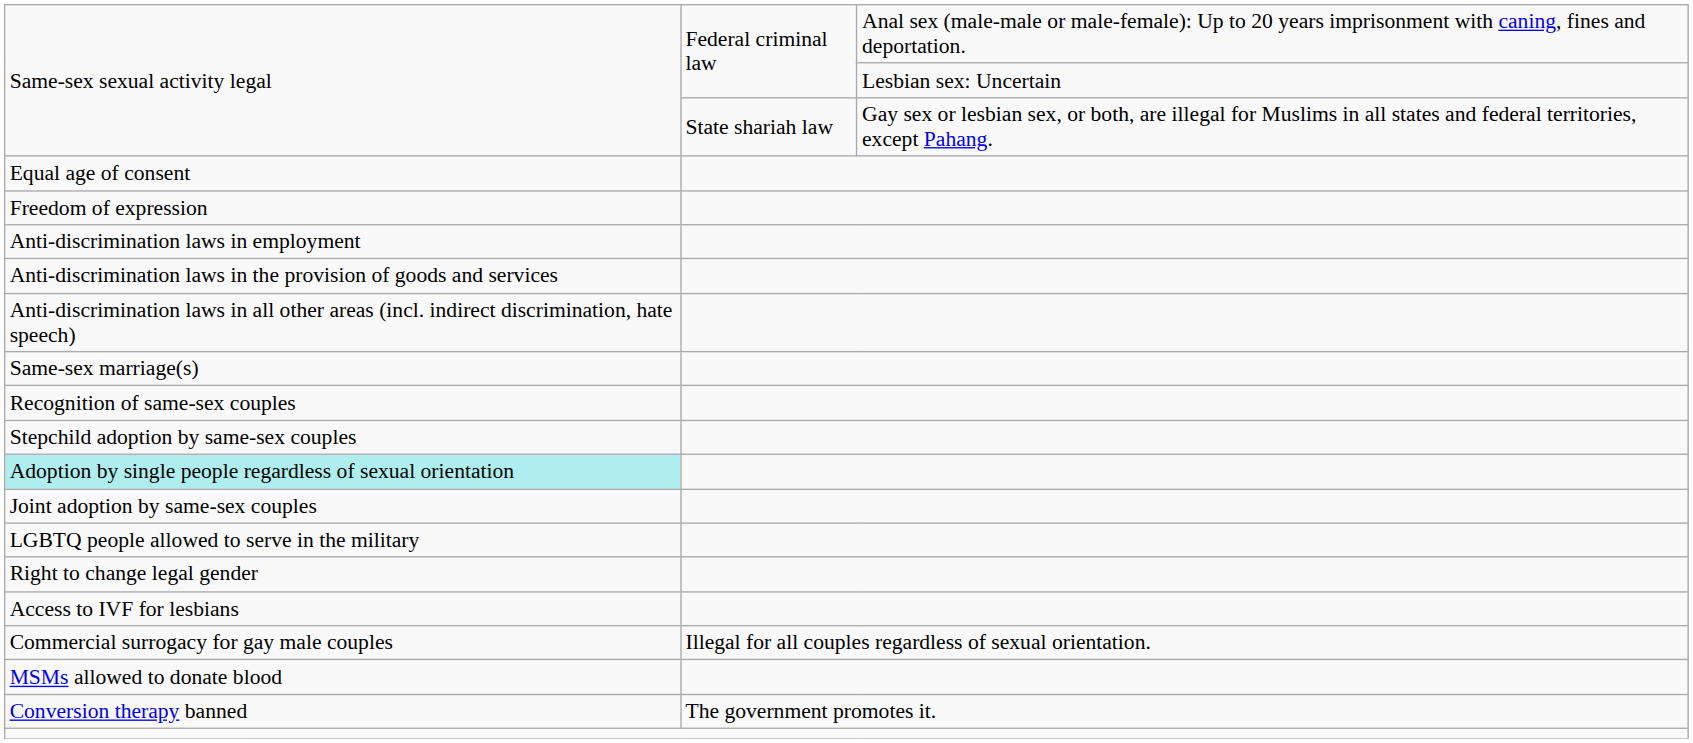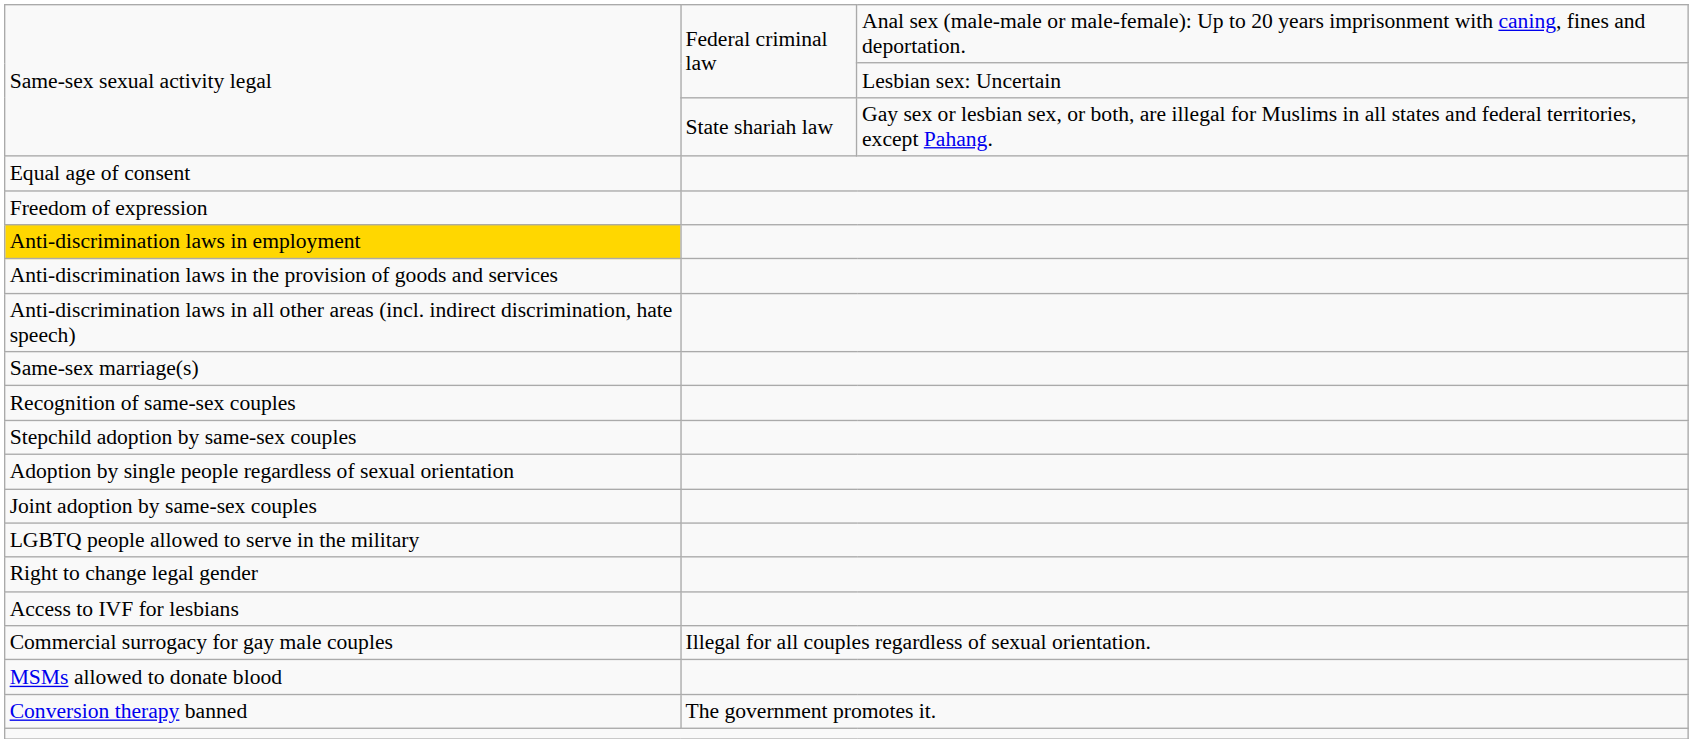Anti-discrimination laws in employment | column 1: no background -> gold background
Adoption by single people regardless of sexual orientation | column 1: paleturquoise background -> no background
